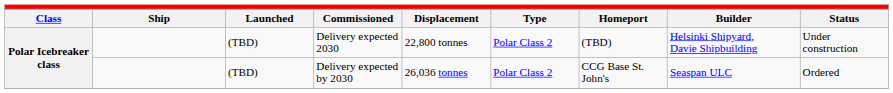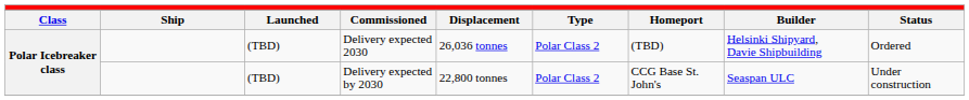Delivery expected 2030 | Displacement: 22,800 tonnes -> 26,036 tonnes
Delivery expected 2030 | Status: Under construction -> Ordered
Delivery expected by 2030 | Displacement: 26,036 tonnes -> 22,800 tonnes
Delivery expected by 2030 | Status: Ordered -> Under construction
